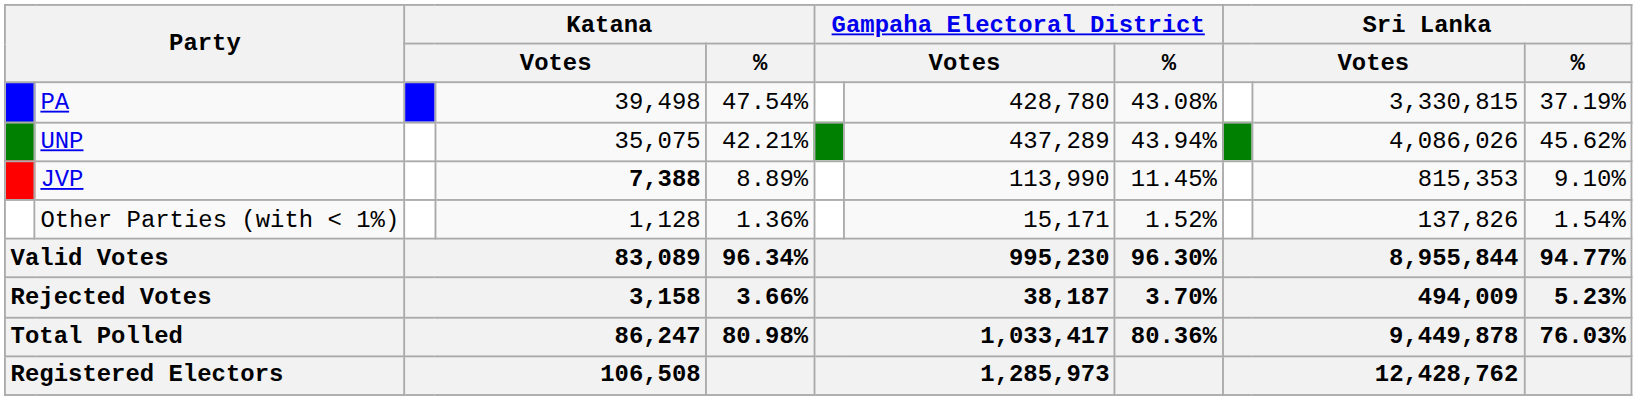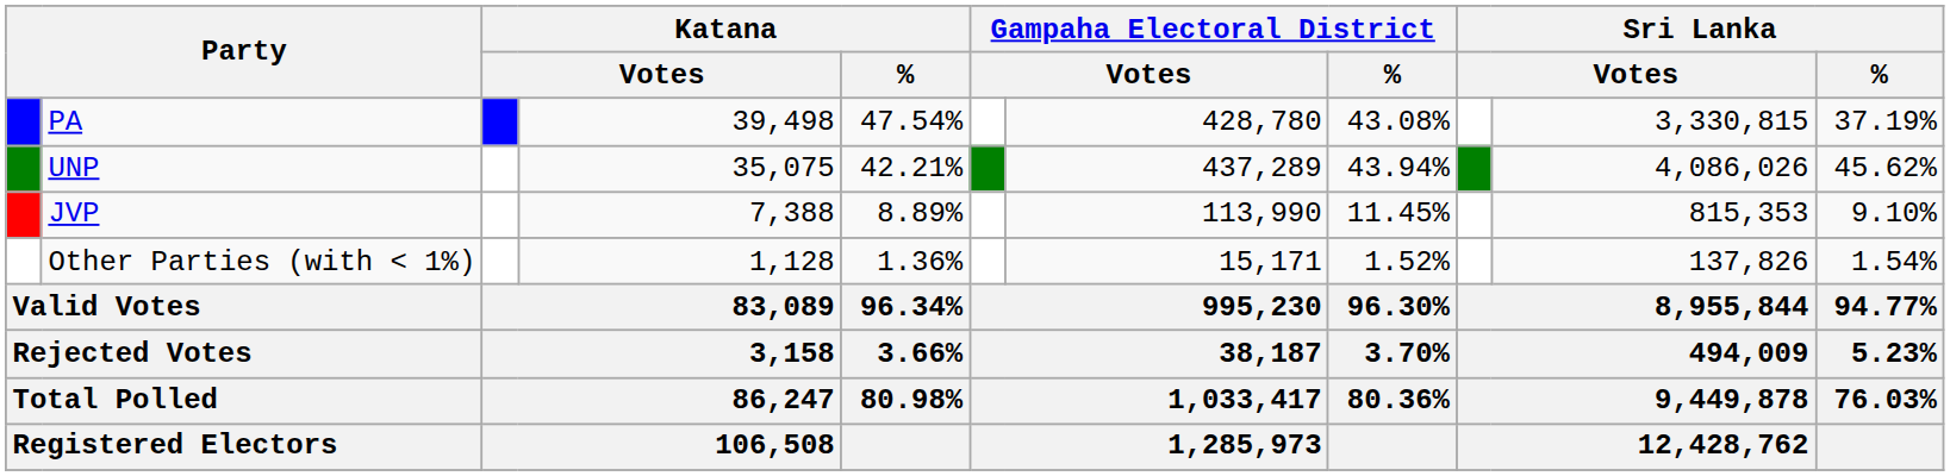JVP | column 4: bold -> normal
